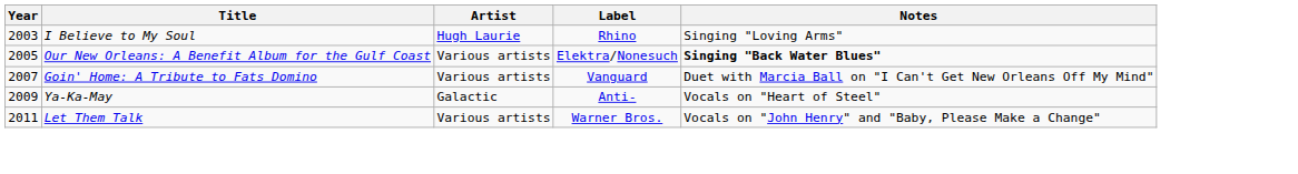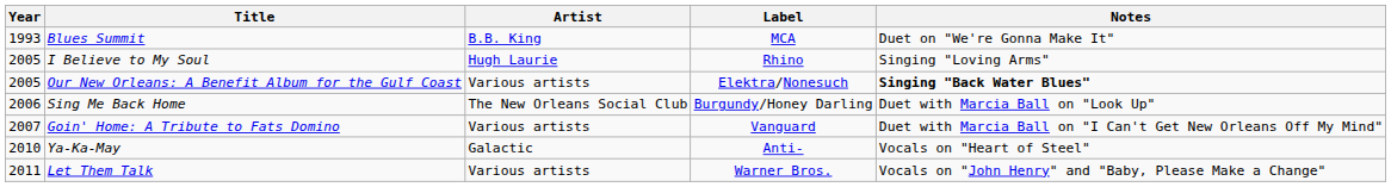+ row: 1993 | Blues Summit | B.B. King | MCA | Duet on "We're Gonna Make It"
I Believe to My Soul | Year: 2003 -> 2005
+ row: 2006 | Sing Me Back Home | The New Orleans Social Club | Burgundy/Honey Darling | Duet with Marcia Ball on "Look Up"
Ya-Ka-May | Year: 2009 -> 2010
